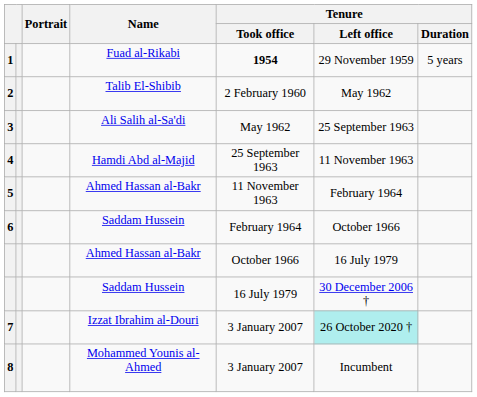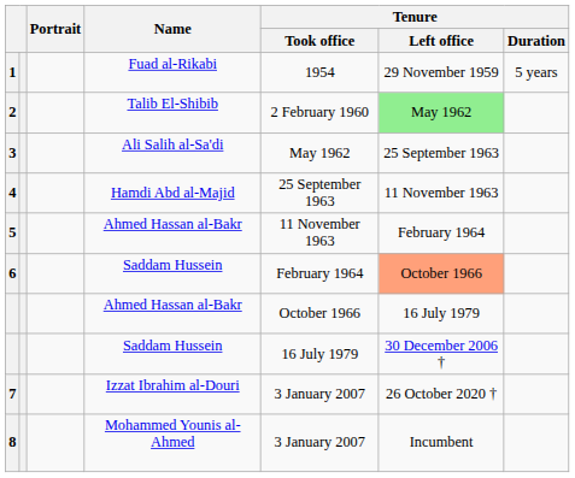1 | Tenure / Took office: bold -> normal
2 | Tenure / Left office: no background -> lightgreen background
6 | Tenure / Left office: no background -> lightsalmon background
7 | Tenure / Left office: paleturquoise background -> no background
